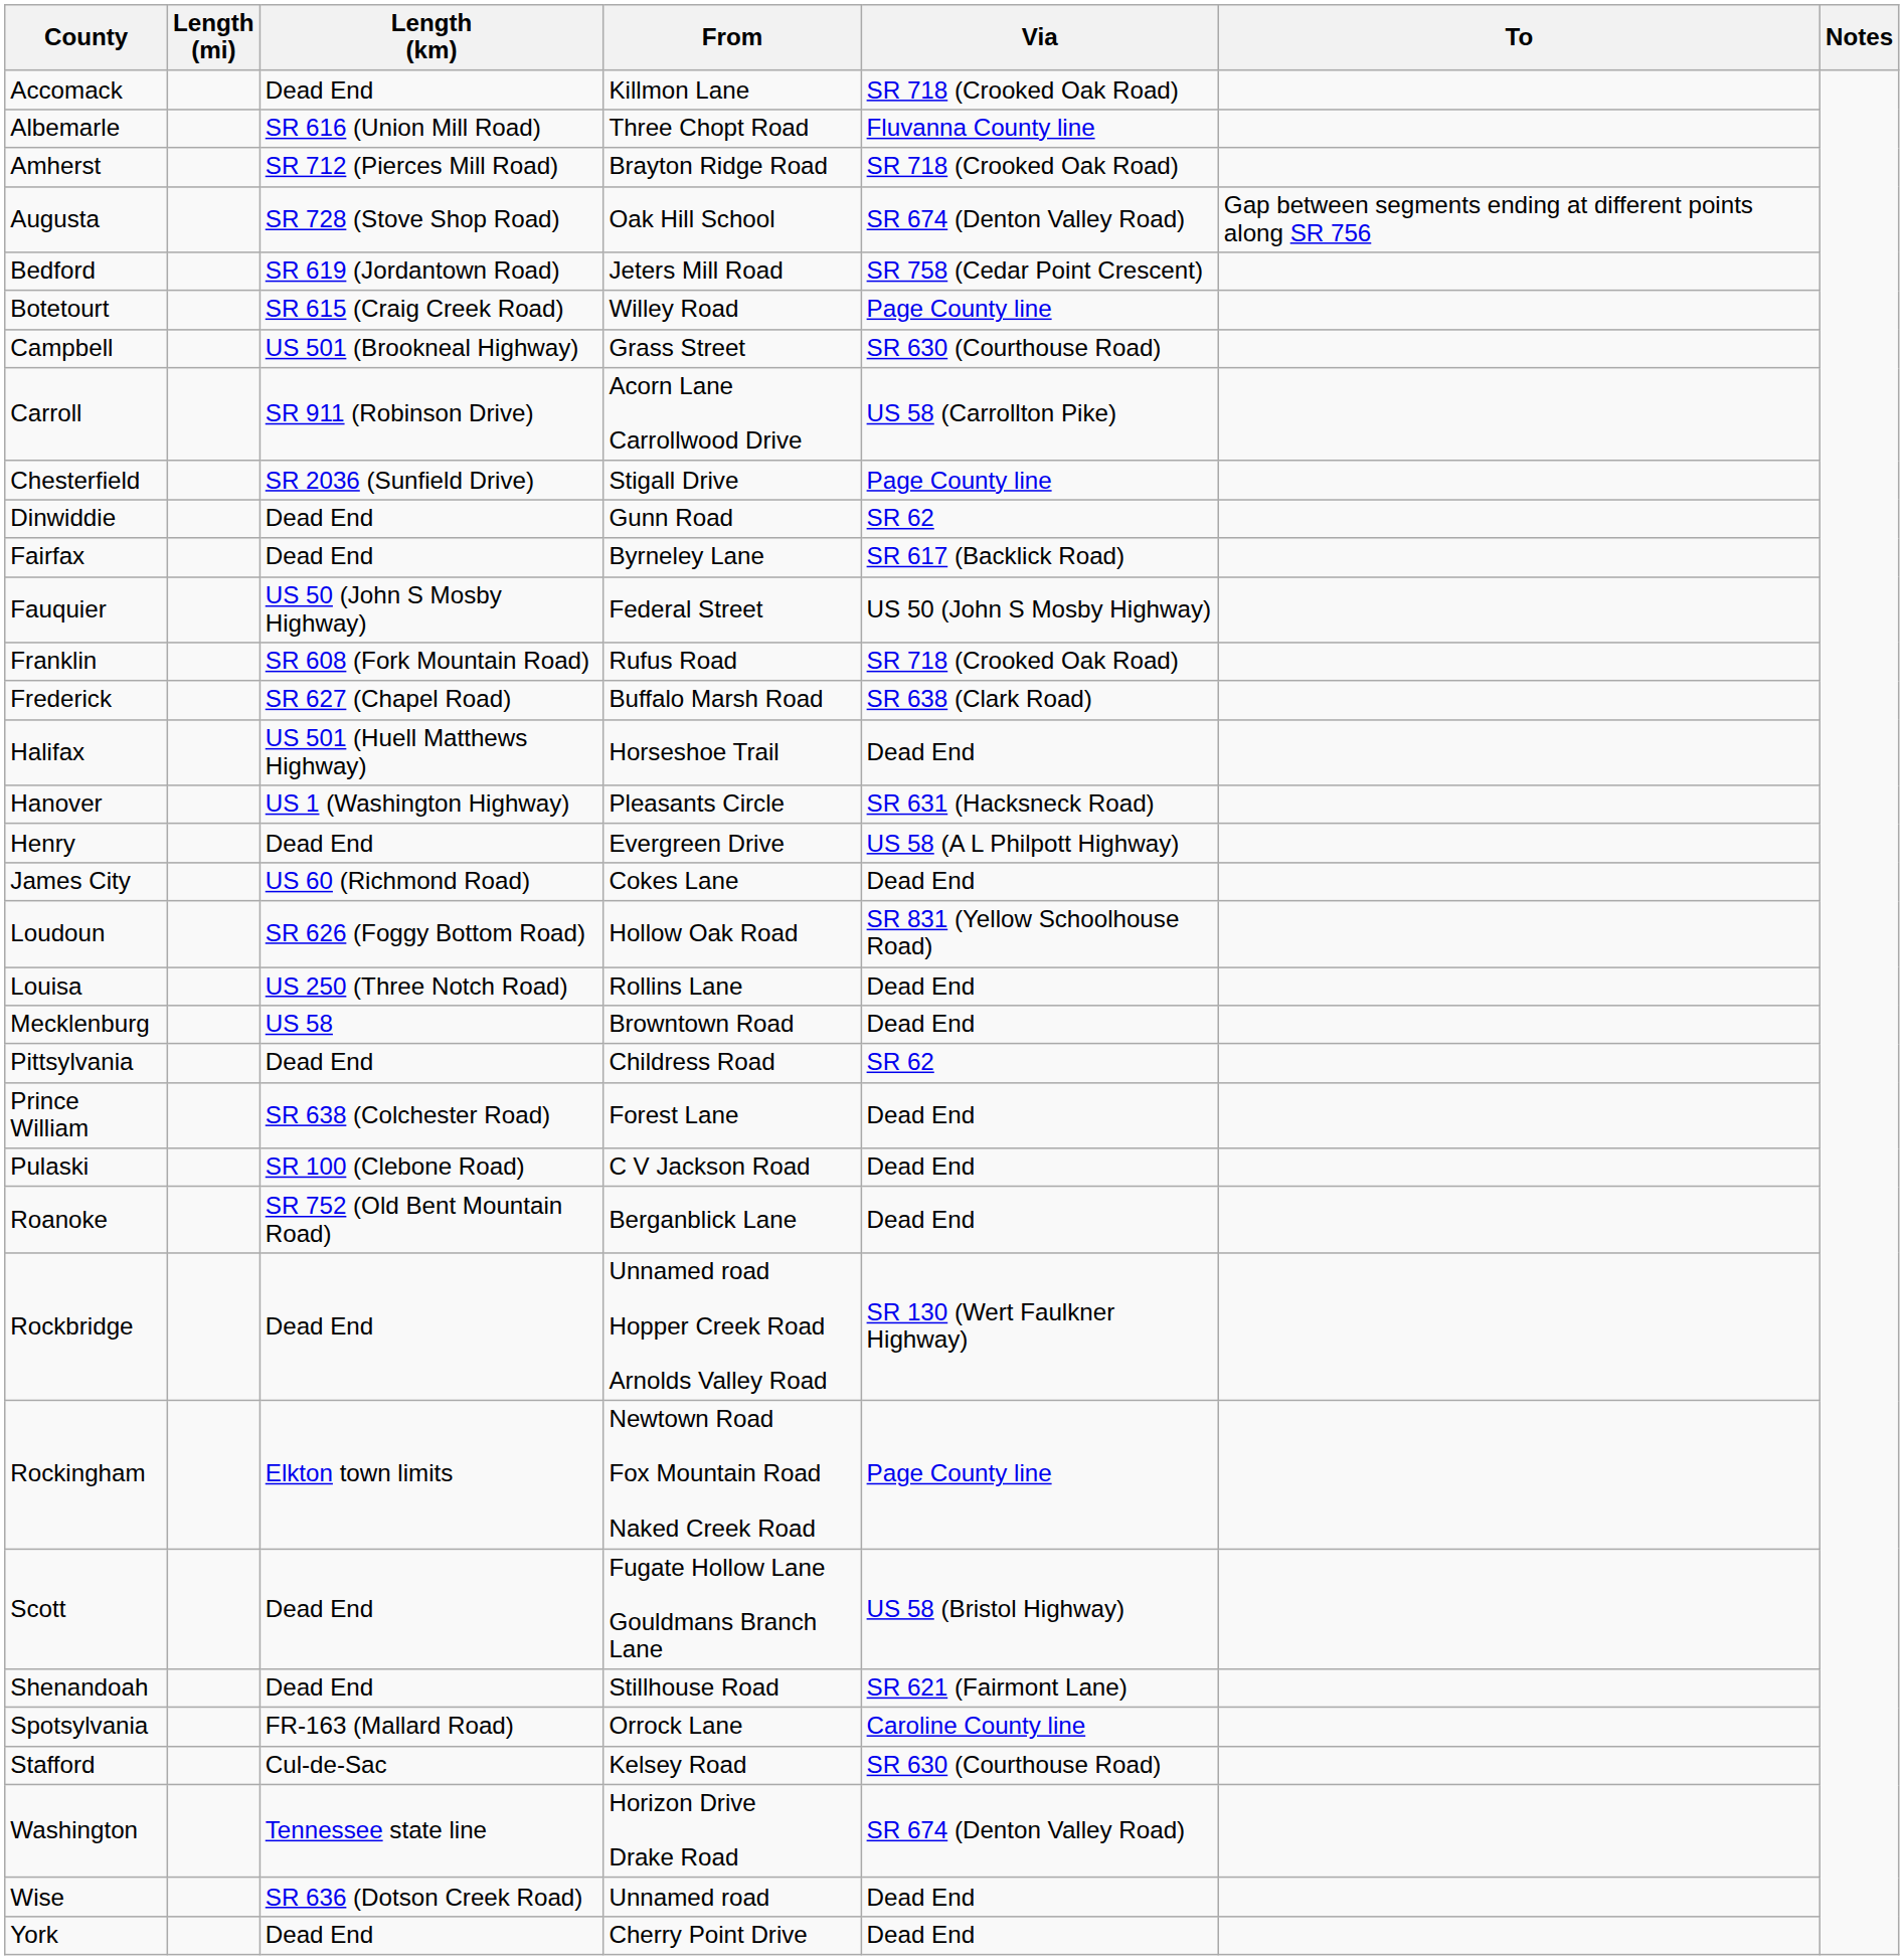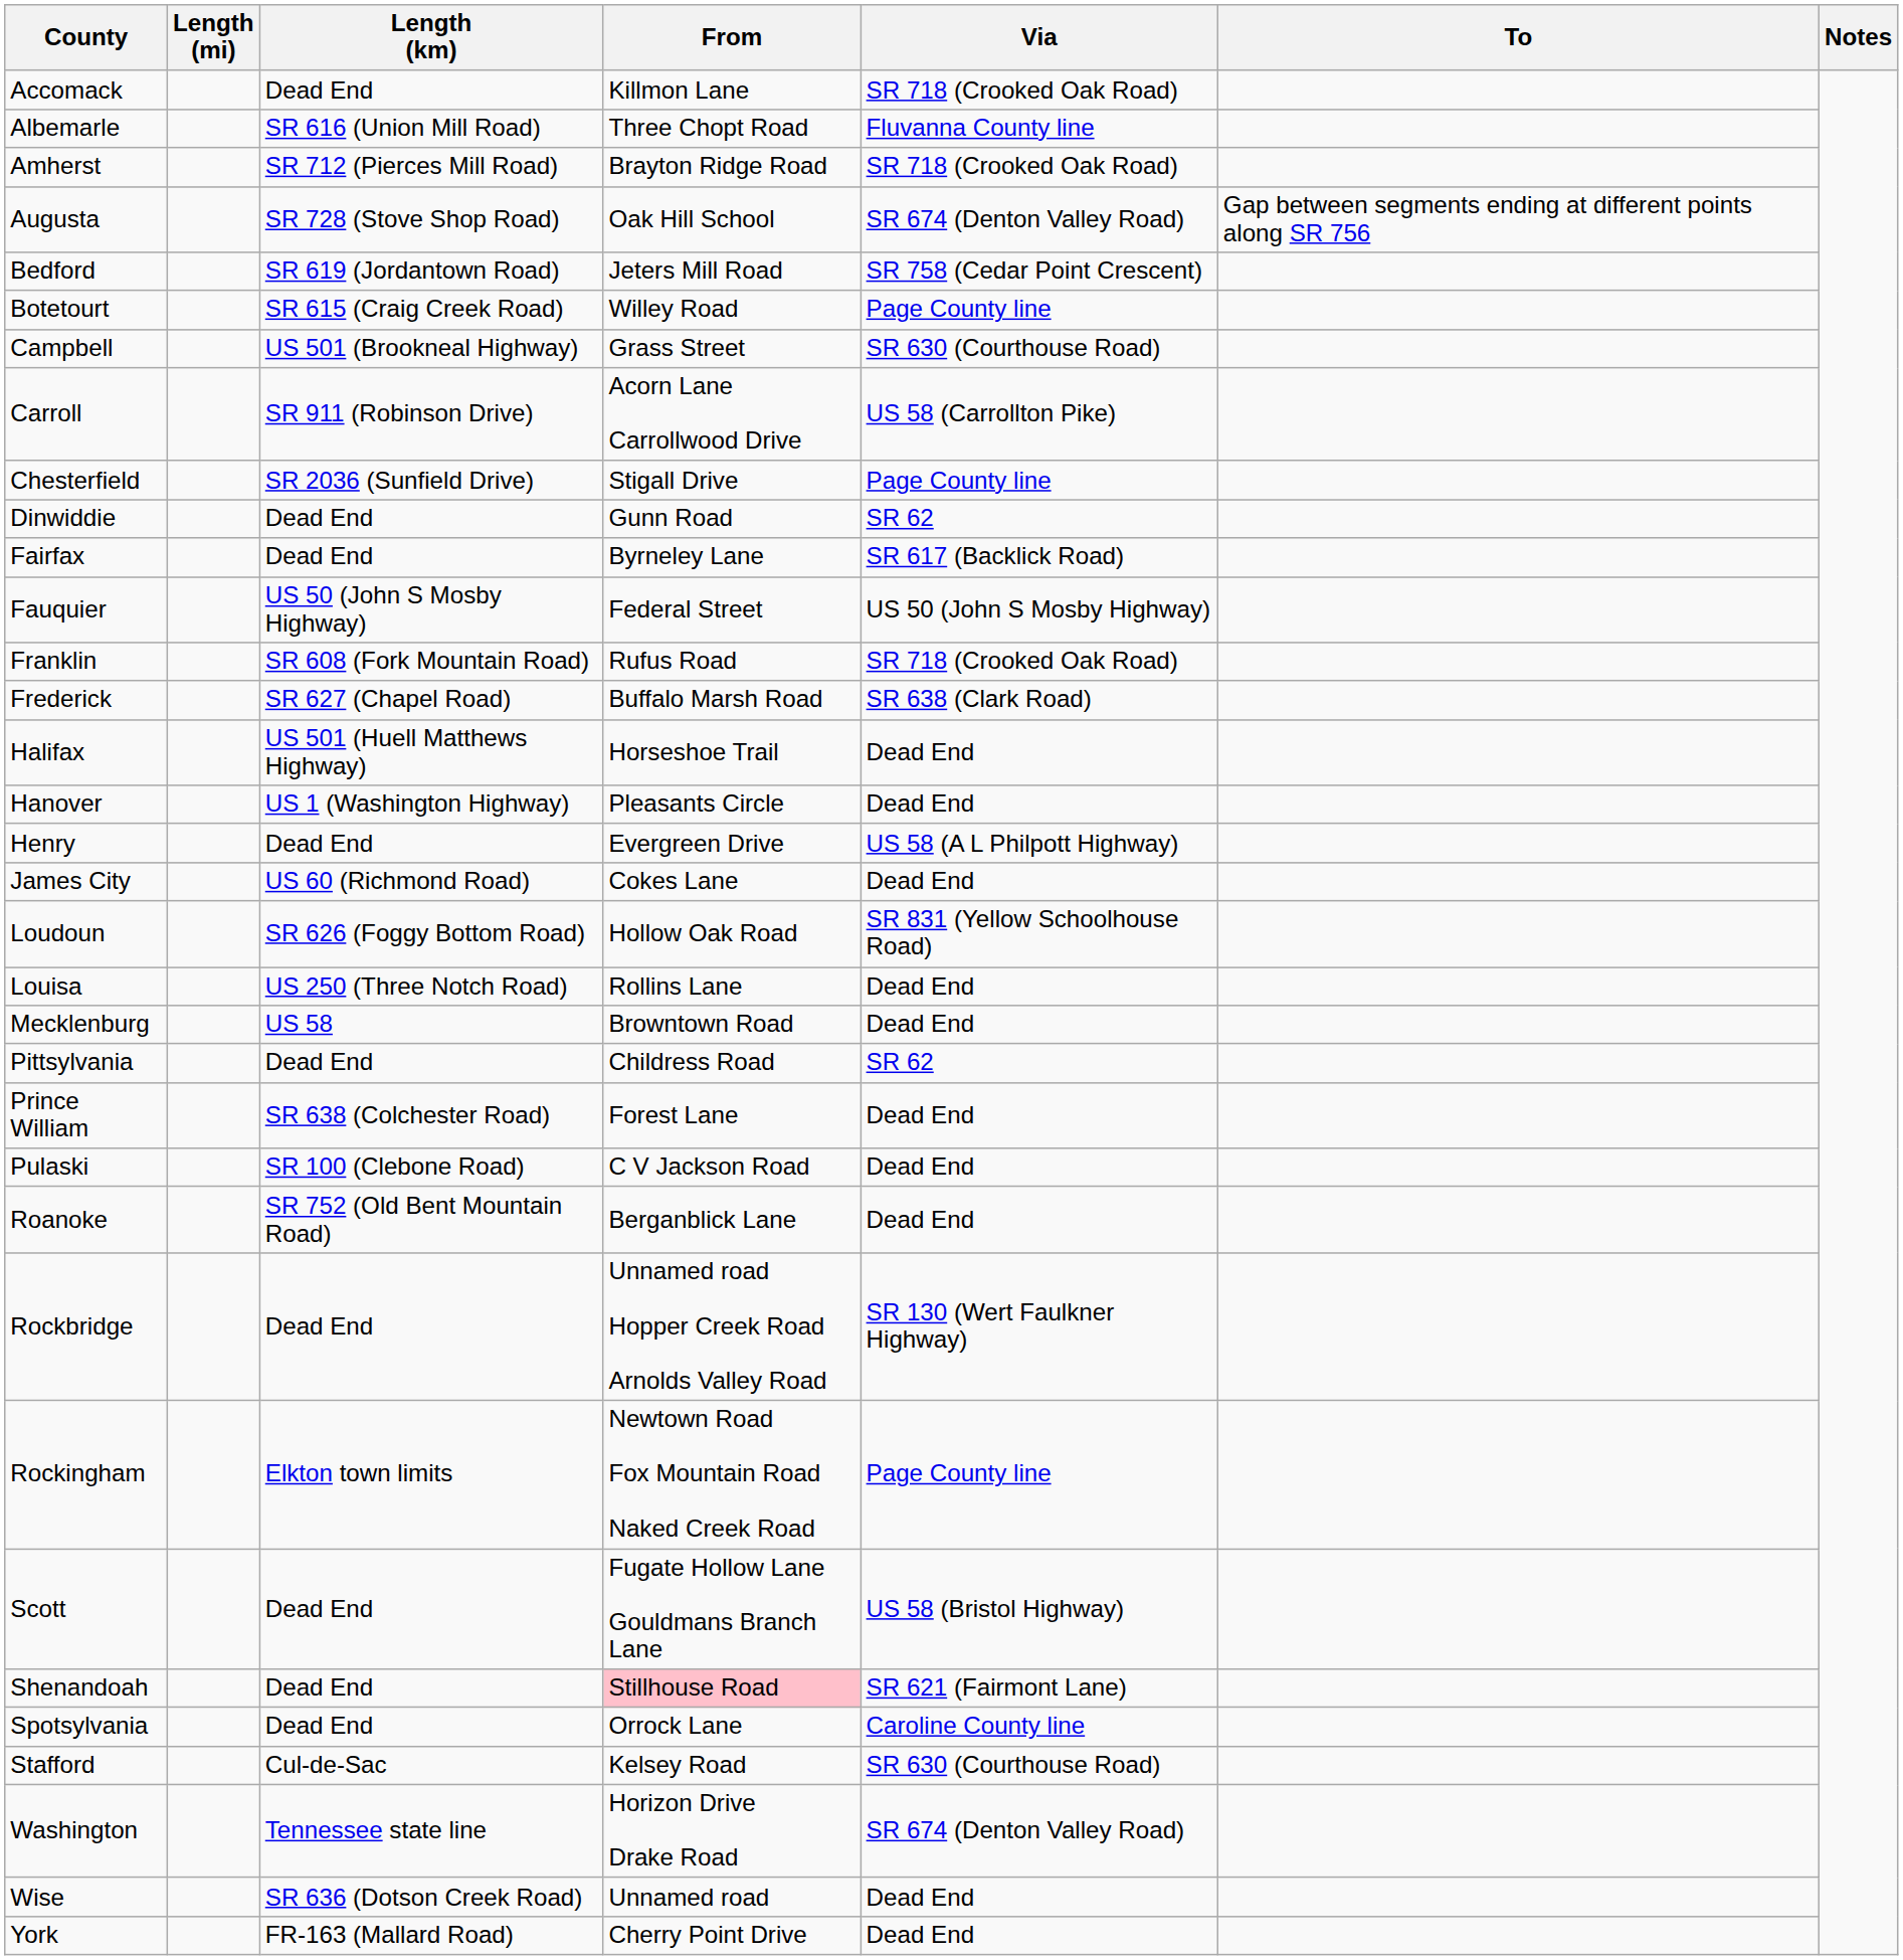Hanover | Via: SR 631 (Hacksneck Road) -> Dead End
Shenandoah | From: no background -> pink background
Spotsylvania | Length (km): FR-163 (Mallard Road) -> Dead End
York | Length (km): Dead End -> FR-163 (Mallard Road)
